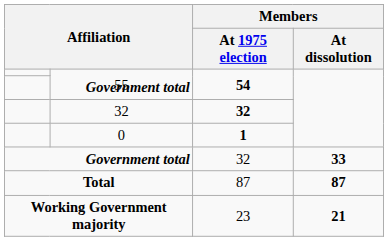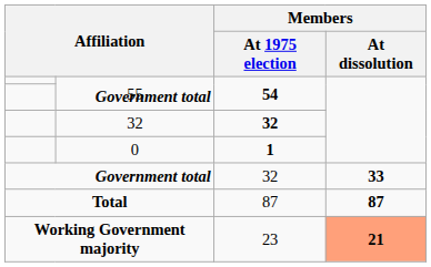Working Government majority | Members / At dissolution: no background -> lightsalmon background
